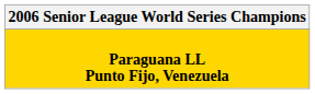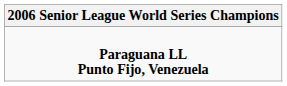row 2 | column 1: gold background -> no background
